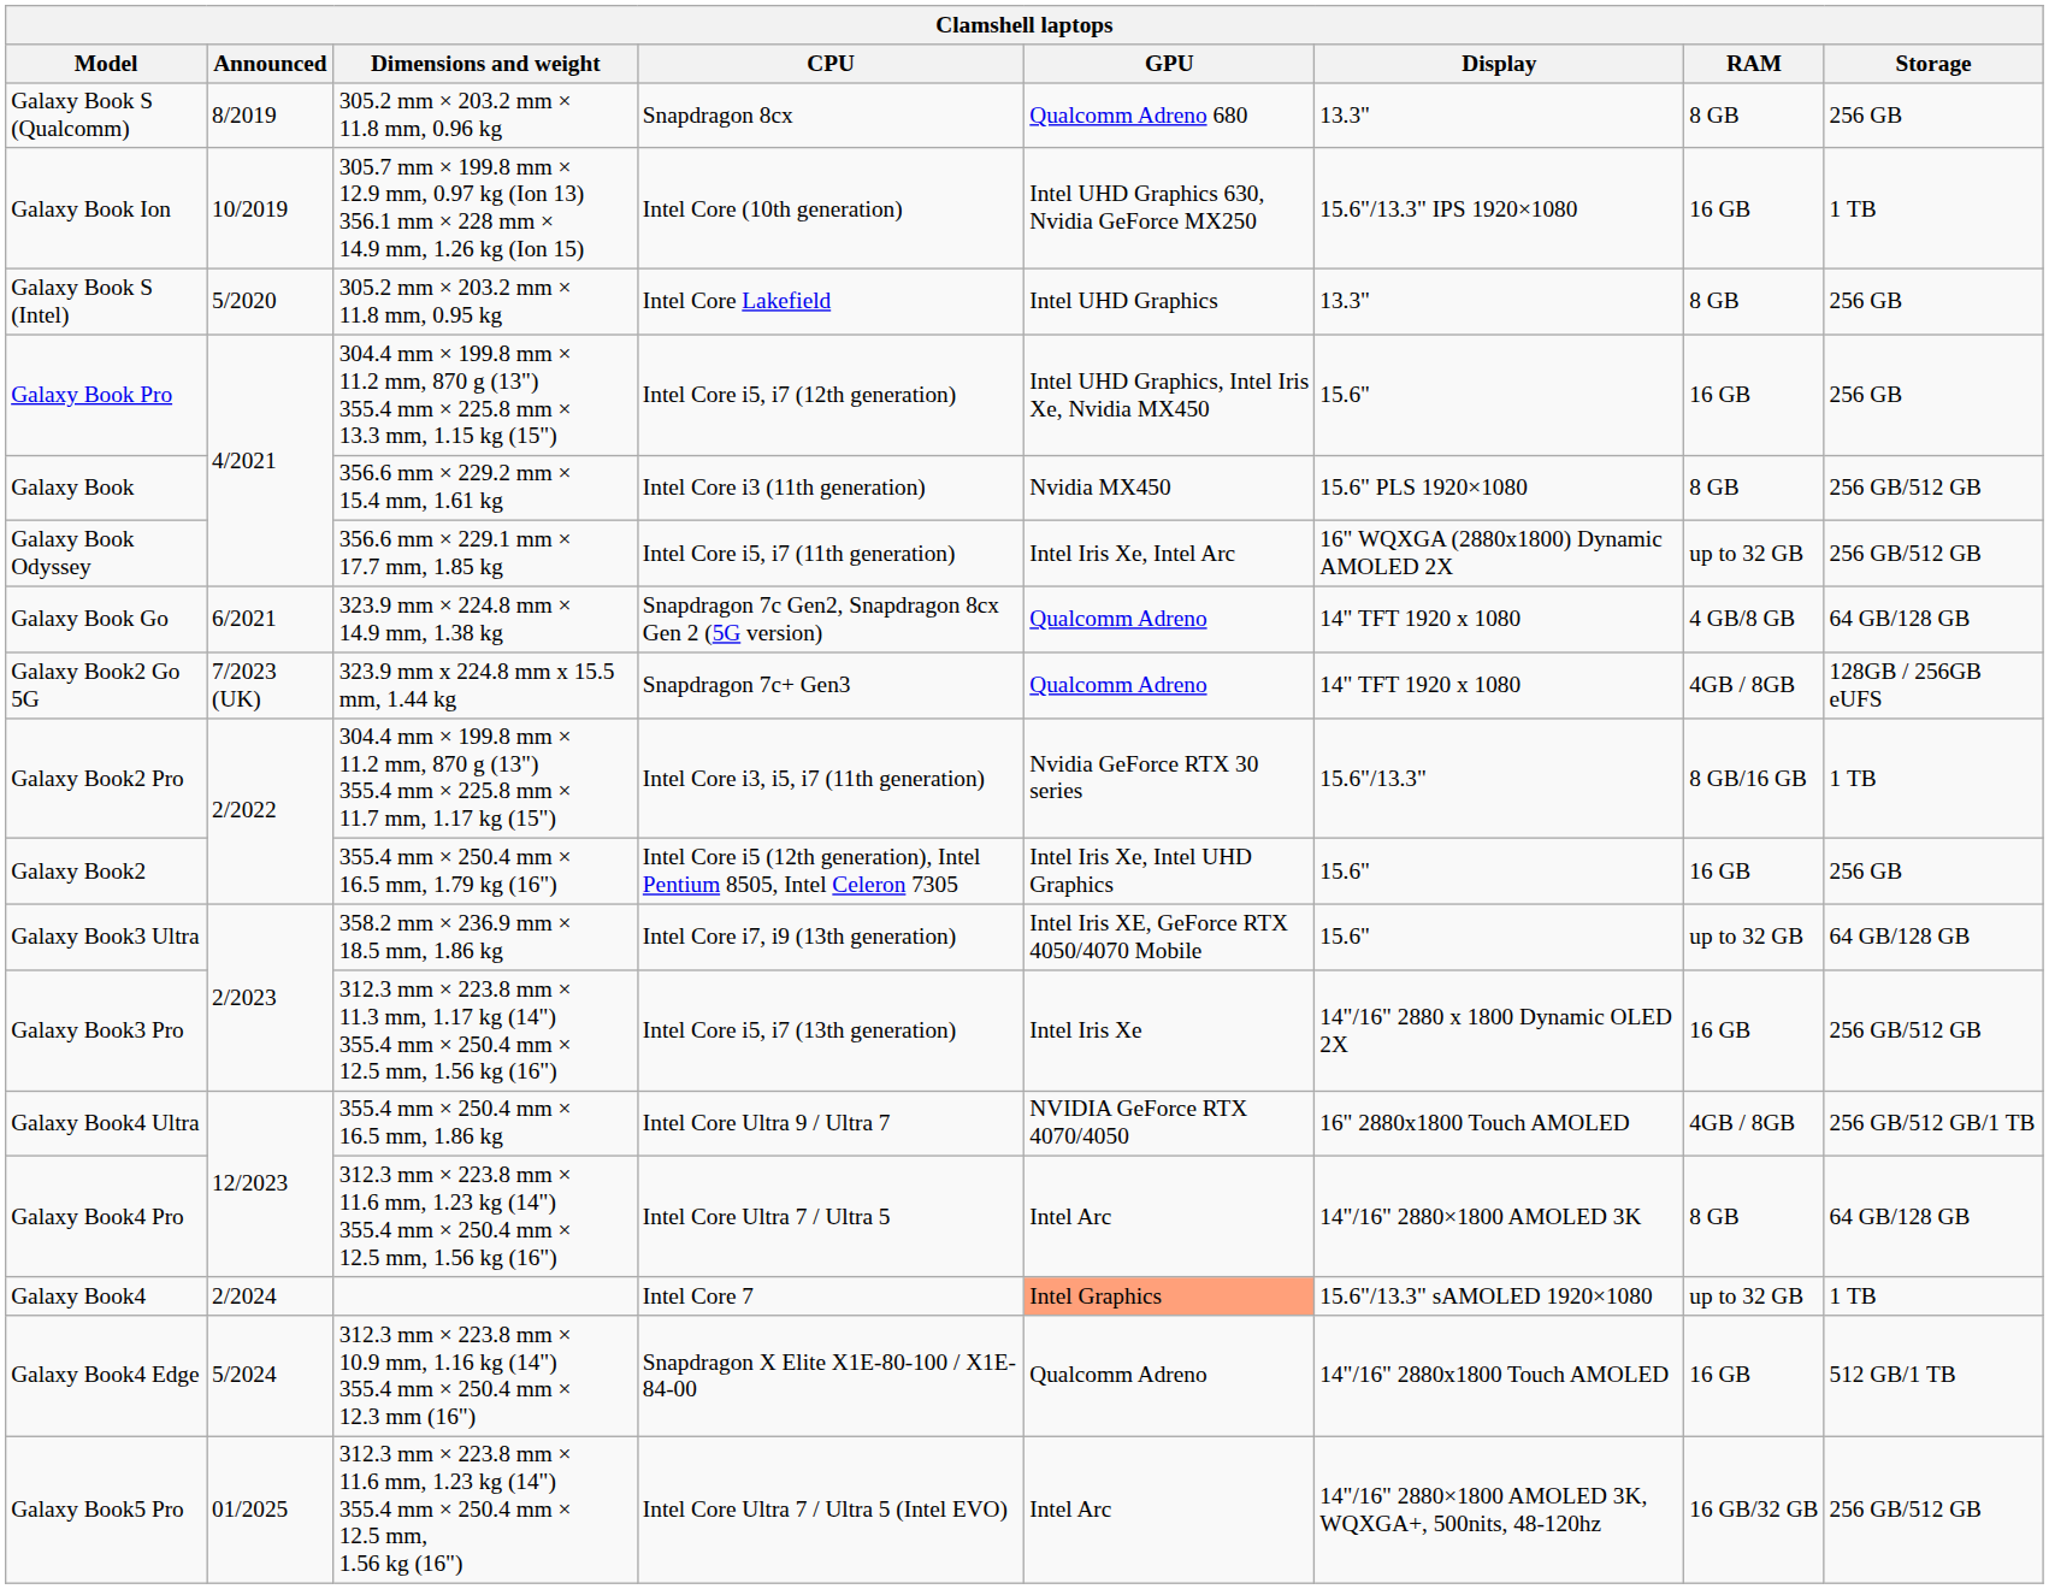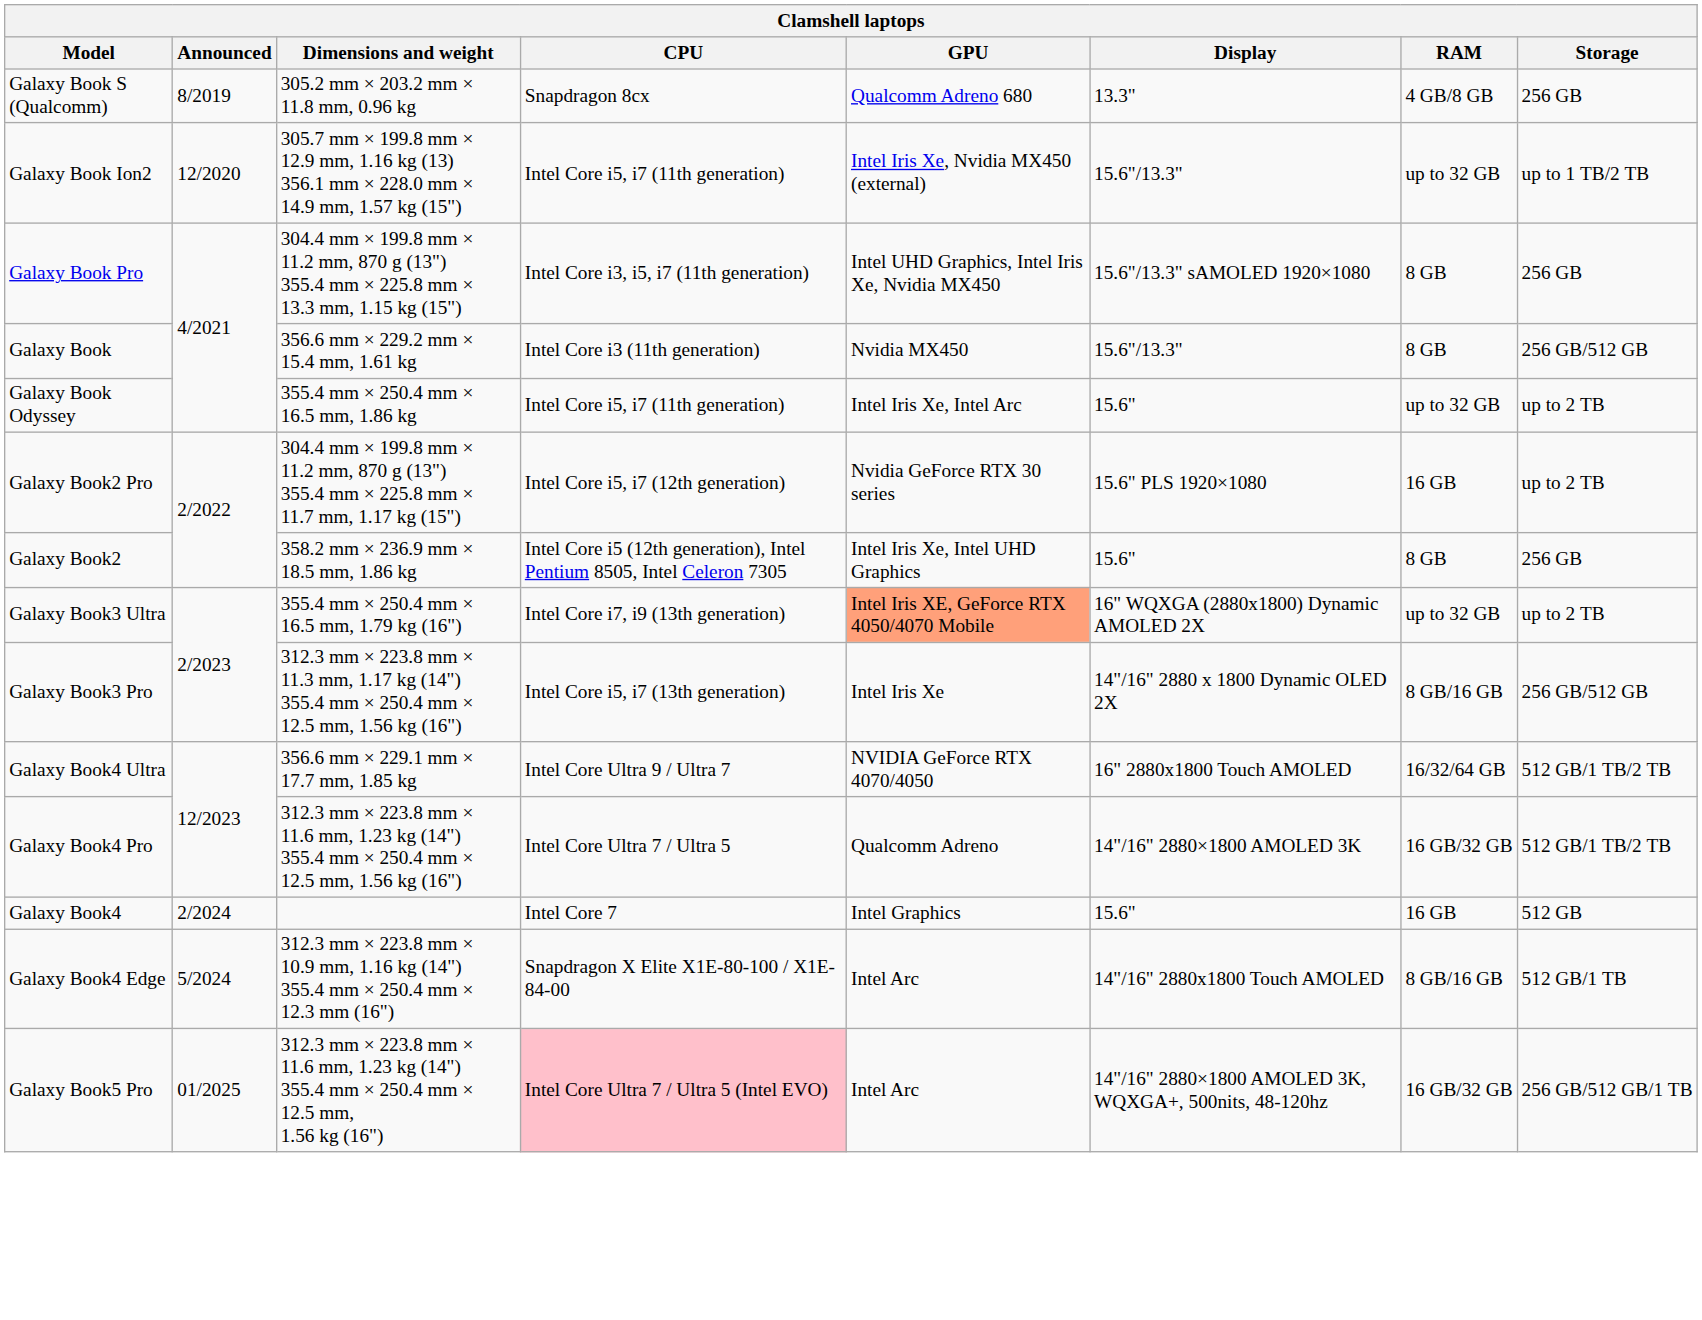Galaxy Book S (Qualcomm) | RAM: 8 GB -> 4 GB/8 GB
- row: Galaxy Book Ion | 10/2019 | 305.7 mm × 199.8 mm × 12.9 mm, 0.97 kg (Ion 13) 356.1 mm × 228 mm × 14.9 mm, 1.26 kg (Ion 15) | Intel Core (10th generation) | Intel UHD Graphics 630, Nvidia GeForce MX250 | 15.6"/13.3" IPS 1920×1080 | 16 GB | 1 TB
- row: Galaxy Book S (Intel) | 5/2020 | 305.2 mm × 203.2 mm × 11.8 mm, 0.95 kg | Intel Core Lakefield | Intel UHD Graphics | 13.3" | 8 GB | 256 GB
+ row: Galaxy Book Ion2 | 12/2020 | 305.7 mm × 199.8 mm × 12.9 mm, 1.16 kg (13) 356.1 mm × 228.0 mm × 14.9 mm, 1.57 kg (15") | Intel Core i5, i7 (11th generation) | Intel Iris Xe, Nvidia MX450 (external) | 15.6"/13.3" | up to 32 GB | up to 1 TB/2 TB
Galaxy Book Pro | CPU: Intel Core i5, i7 (12th generation) -> Intel Core i3, i5, i7 (11th generation)
Galaxy Book Pro | Display: 15.6" -> 15.6"/13.3" sAMOLED 1920×1080
Galaxy Book Pro | RAM: 16 GB -> 8 GB
Galaxy Book | Display: 15.6" PLS 1920×1080 -> 15.6"/13.3"
Galaxy Book Odyssey | Dimensions and weight: 356.6 mm × 229.1 mm × 17.7 mm, 1.85 kg -> 355.4 mm × 250.4 mm × 16.5 mm, 1.86 kg
Galaxy Book Odyssey | Display: 16" WQXGA (2880x1800) Dynamic AMOLED 2X -> 15.6"
Galaxy Book Odyssey | Storage: 256 GB/512 GB -> up to 2 TB
- row: Galaxy Book Go | 6/2021 | 323.9 mm × 224.8 mm × 14.9 mm, 1.38 kg | Snapdragon 7c Gen2, Snapdragon 8cx Gen 2 (5G version) | Qualcomm Adreno | 14" TFT 1920 x 1080 | 4 GB/8 GB | 64 GB/128 GB
- row: Galaxy Book2 Go 5G | 7/2023 (UK) | 323.9 mm x 224.8 mm x 15.5 mm, 1.44 kg | Snapdragon 7c+ Gen3 | Qualcomm Adreno | 14" TFT 1920 x 1080 | 4GB / 8GB | 128GB / 256GB eUFS
Galaxy Book2 Pro | CPU: Intel Core i3, i5, i7 (11th generation) -> Intel Core i5, i7 (12th generation)
Galaxy Book2 Pro | Display: 15.6"/13.3" -> 15.6" PLS 1920×1080
Galaxy Book2 Pro | RAM: 8 GB/16 GB -> 16 GB
Galaxy Book2 Pro | Storage: 1 TB -> up to 2 TB
Galaxy Book2 | Dimensions and weight: 355.4 mm × 250.4 mm × 16.5 mm, 1.79 kg (16") -> 358.2 mm × 236.9 mm × 18.5 mm, 1.86 kg
Galaxy Book2 | RAM: 16 GB -> 8 GB
Galaxy Book3 Ultra | Dimensions and weight: 358.2 mm × 236.9 mm × 18.5 mm, 1.86 kg -> 355.4 mm × 250.4 mm × 16.5 mm, 1.79 kg (16")
Galaxy Book3 Ultra | GPU: no background -> lightsalmon background
Galaxy Book3 Ultra | Display: 15.6" -> 16" WQXGA (2880x1800) Dynamic AMOLED 2X
Galaxy Book3 Ultra | Storage: 64 GB/128 GB -> up to 2 TB
Galaxy Book3 Pro | RAM: 16 GB -> 8 GB/16 GB
Galaxy Book4 Ultra | Dimensions and weight: 355.4 mm × 250.4 mm × 16.5 mm, 1.86 kg -> 356.6 mm × 229.1 mm × 17.7 mm, 1.85 kg
Galaxy Book4 Ultra | RAM: 4GB / 8GB -> 16/32/64 GB
Galaxy Book4 Ultra | Storage: 256 GB/512 GB/1 TB -> 512 GB/1 TB/2 TB
Galaxy Book4 Pro | GPU: Intel Arc -> Qualcomm Adreno
Galaxy Book4 Pro | RAM: 8 GB -> 16 GB/32 GB
Galaxy Book4 Pro | Storage: 64 GB/128 GB -> 512 GB/1 TB/2 TB
Galaxy Book4 | GPU: lightsalmon background -> no background
Galaxy Book4 | Display: 15.6"/13.3" sAMOLED 1920×1080 -> 15.6"
Galaxy Book4 | RAM: up to 32 GB -> 16 GB
Galaxy Book4 | Storage: 1 TB -> 512 GB
Galaxy Book4 Edge | GPU: Qualcomm Adreno -> Intel Arc
Galaxy Book4 Edge | RAM: 16 GB -> 8 GB/16 GB
Galaxy Book5 Pro | CPU: no background -> pink background
Galaxy Book5 Pro | Storage: 256 GB/512 GB -> 256 GB/512 GB/1 TB
